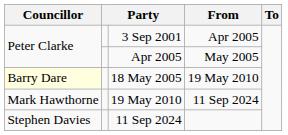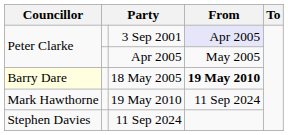3 Sep 2001 | From: no background -> lavender background
18 May 2005 | From: normal -> bold
